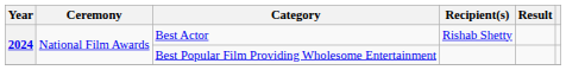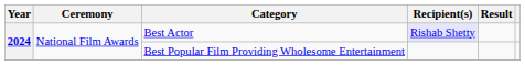Best Actor | Recipient(s): no background -> lavender background
